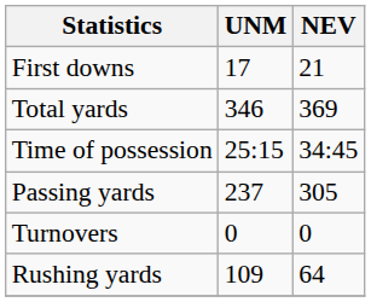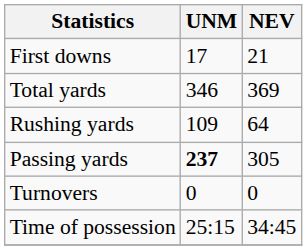rows swapped: Rushing yards <-> Time of possession
Passing yards | UNM: normal -> bold
